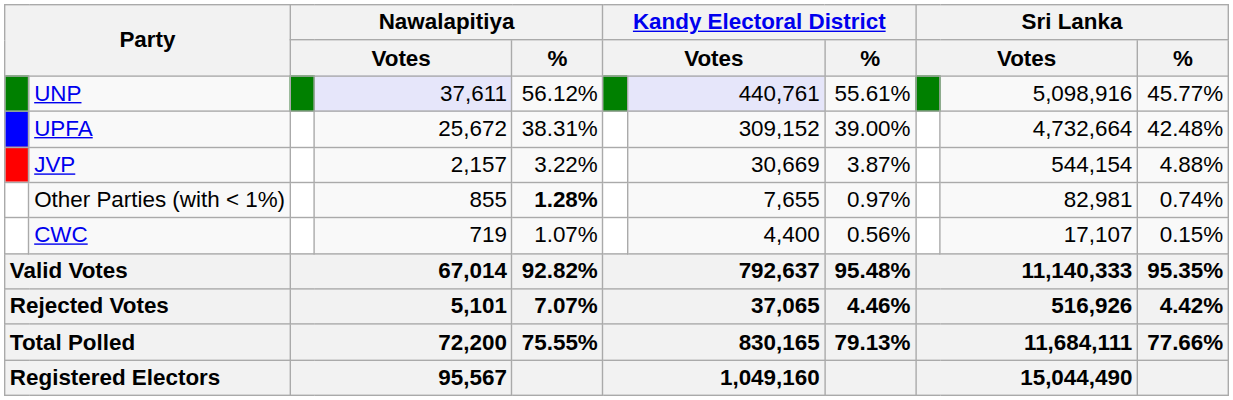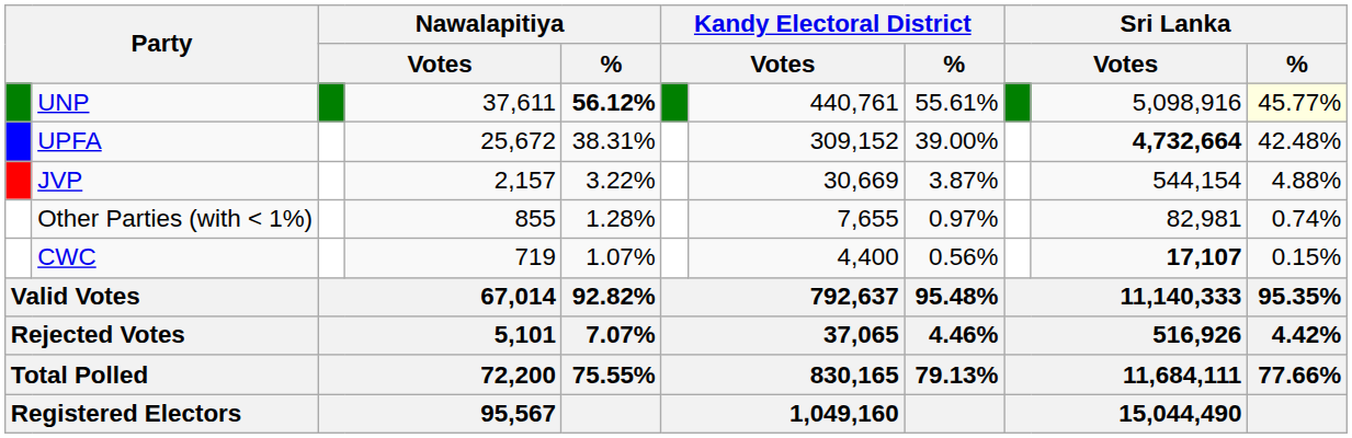UNP | column 4: lavender background -> no background
UNP | Nawalapitiya / %: normal -> bold
UNP | column 7: lavender background -> no background
UNP | Sri Lanka / %: no background -> lightyellow background
UPFA | column 10: normal -> bold
Other Parties (with < 1%) | Nawalapitiya / %: bold -> normal
CWC | column 10: normal -> bold
